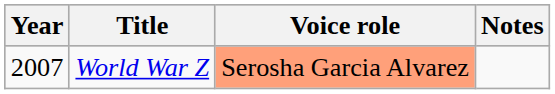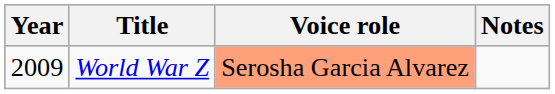World War Z | Year: 2007 -> 2009
